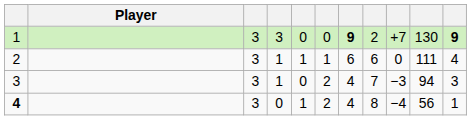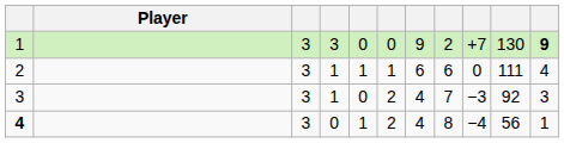row 2 | column 7: bold -> normal
row 4 | column 10: 94 -> 92
